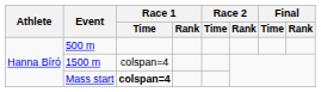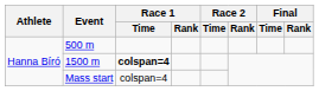1500 m | Race 1 / Time: normal -> bold
Mass start | Race 1 / Time: bold -> normal
